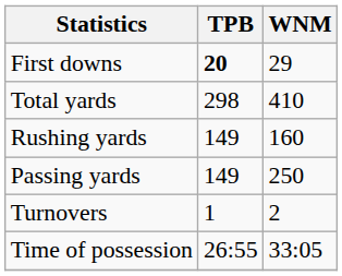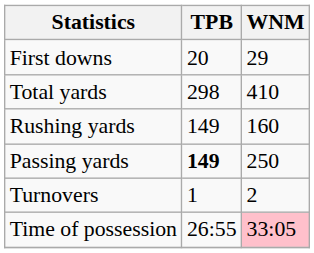First downs | TPB: bold -> normal
Passing yards | TPB: normal -> bold
Time of possession | WNM: no background -> pink background
